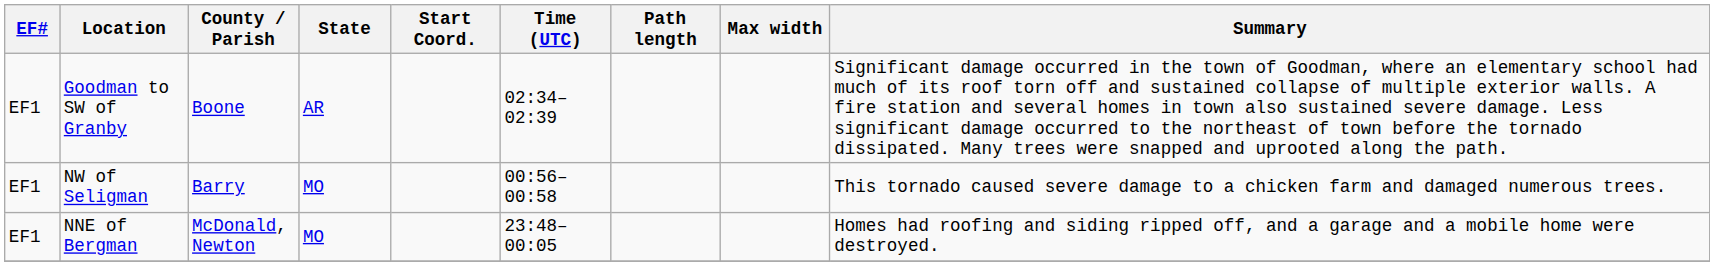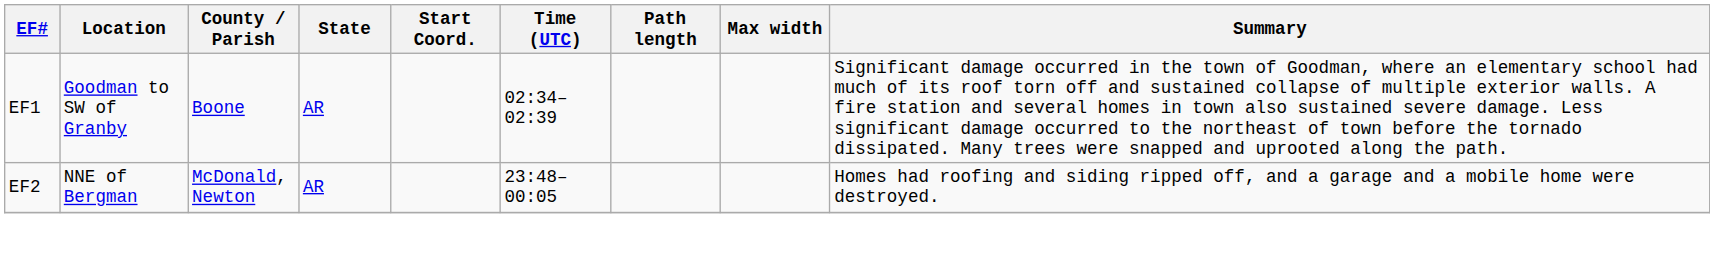- row: EF1 | NW of Seligman | Barry | MO | 00:56–00:58 | This tornado caused severe damage to a chicken farm and damaged numerous trees.
NNE of Bergman | EF#: EF1 -> EF2
NNE of Bergman | State: MO -> AR
